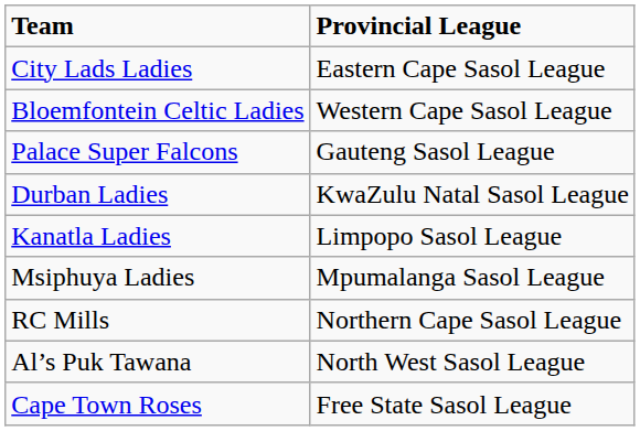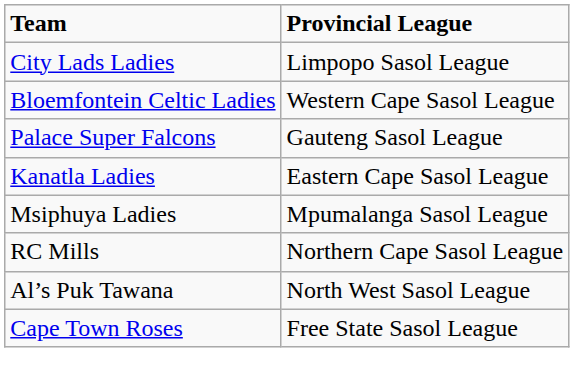City Lads Ladies | Provincial League: Eastern Cape Sasol League -> Limpopo Sasol League
- row: Durban Ladies | KwaZulu Natal Sasol League
Kanatla Ladies | Provincial League: Limpopo Sasol League -> Eastern Cape Sasol League
